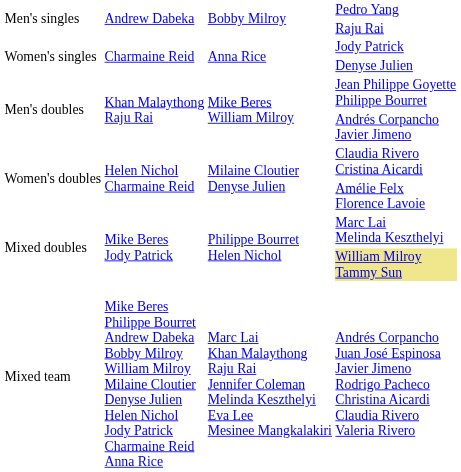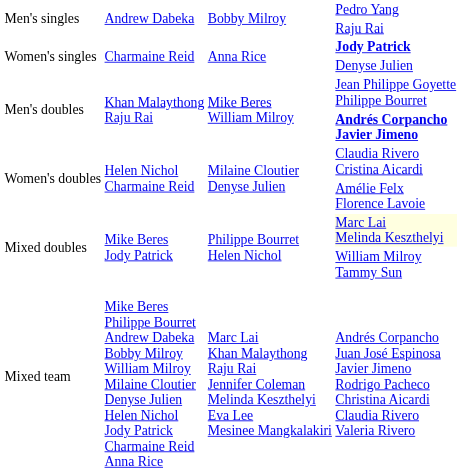Jody Patrick | column 4: normal -> bold
Andrés Corpancho Javier Jimeno | column 4: normal -> bold
Marc Lai Melinda Keszthelyi | column 4: no background -> lightyellow background
William Milroy Tammy Sun | column 4: khaki background -> no background
